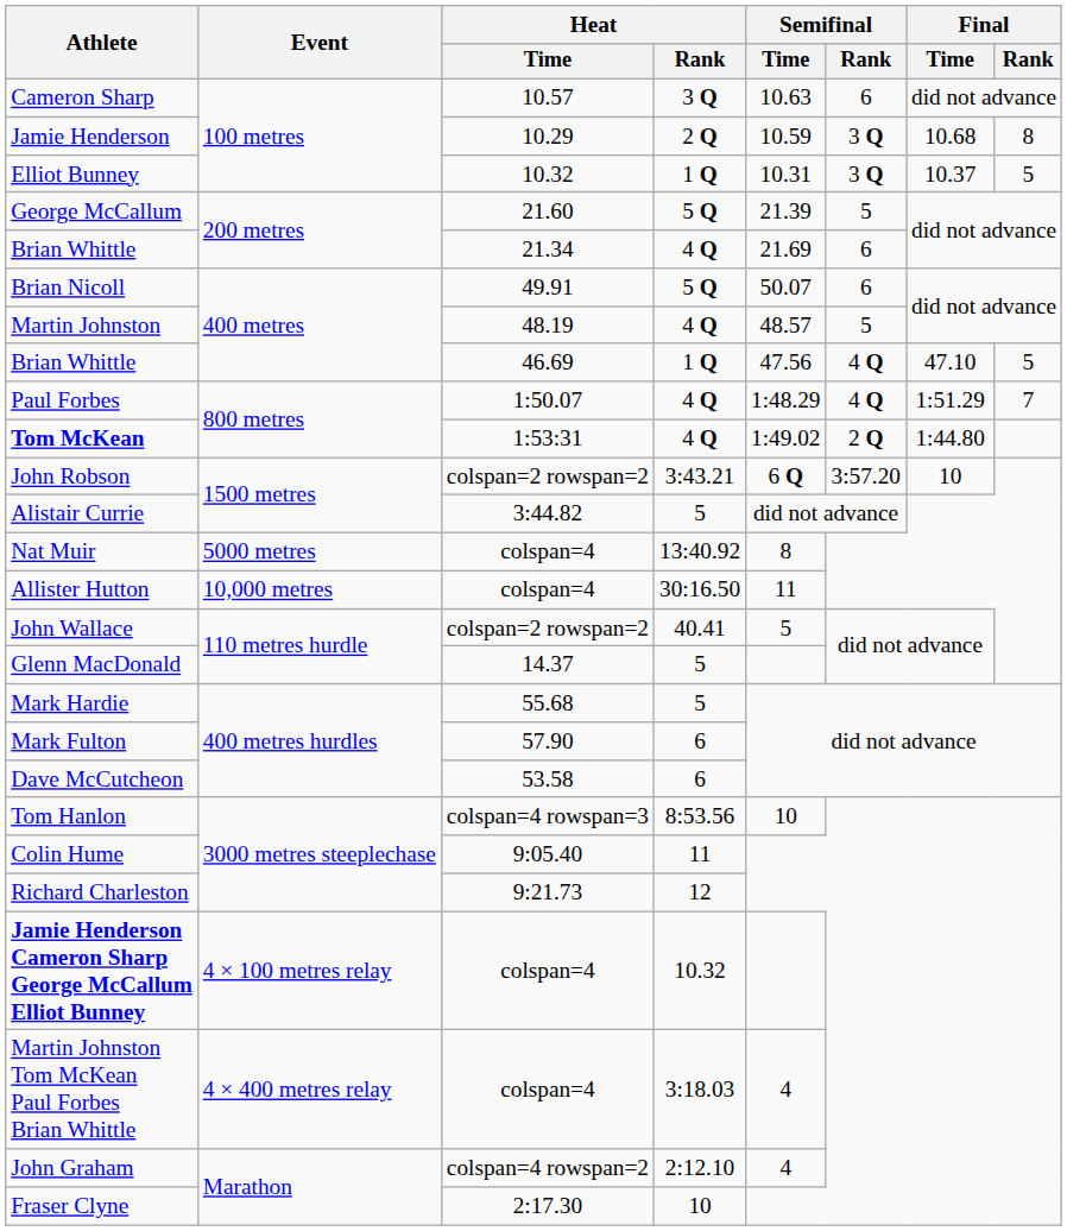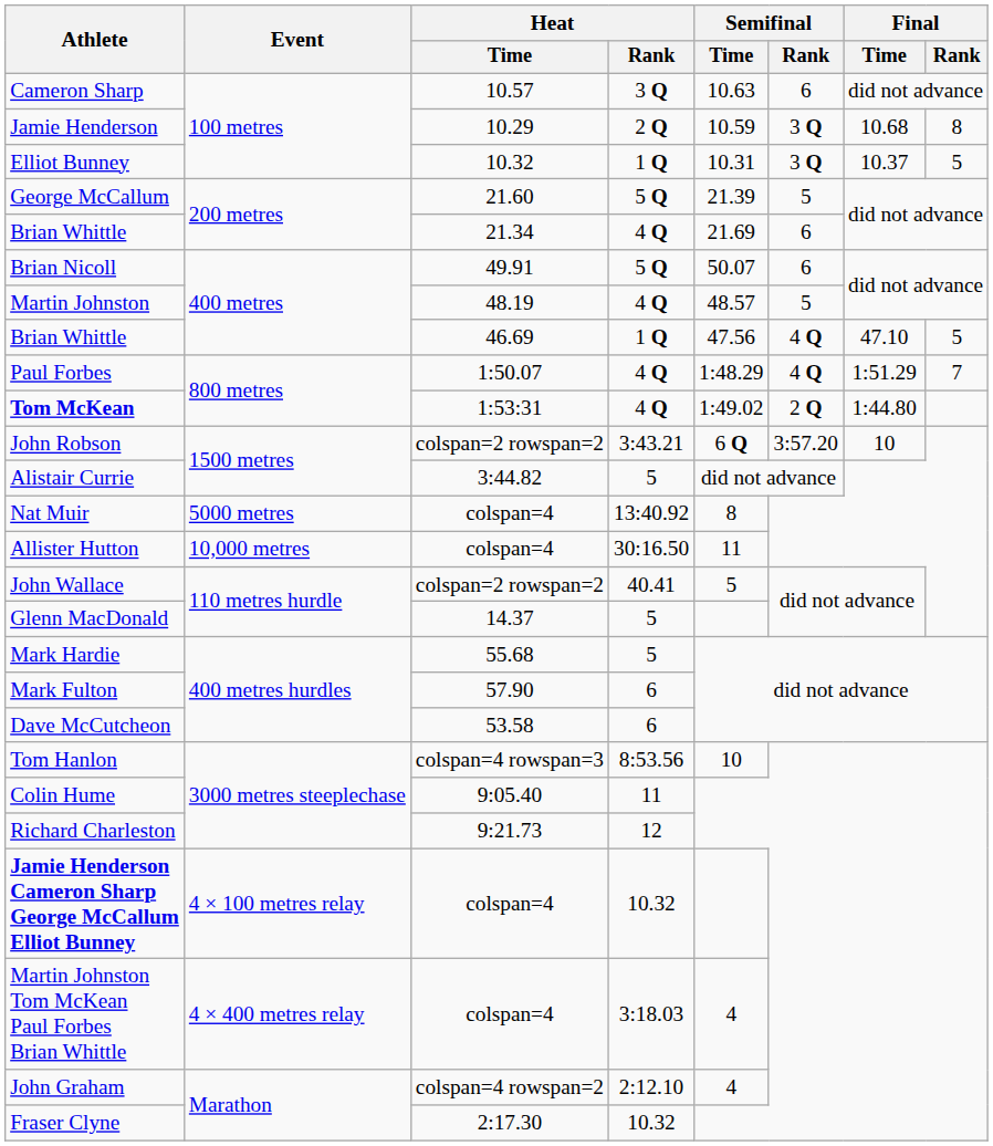Fraser Clyne | Heat / Rank: 10 -> 10.32
